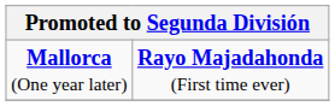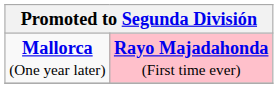Mallorca (One year later) | column 2: no background -> pink background
